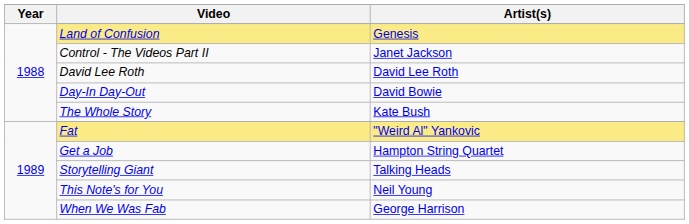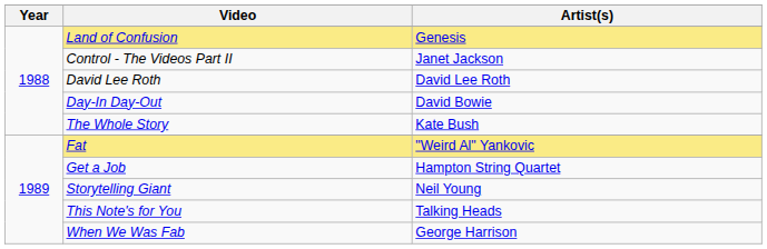Storytelling Giant | Artist(s): Talking Heads -> Neil Young
This Note's for You | Artist(s): Neil Young -> Talking Heads
